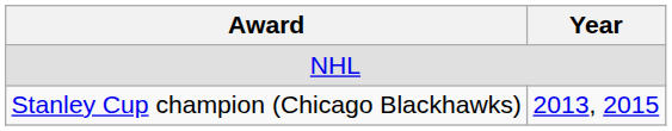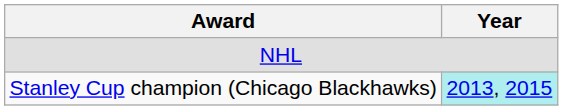Stanley Cup champion (Chicago Blackhawks) | Year: no background -> paleturquoise background
